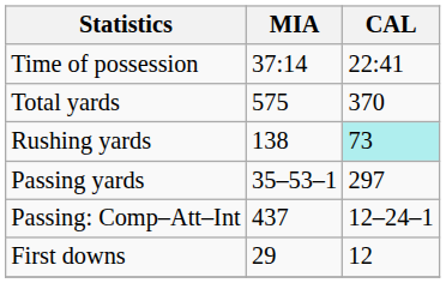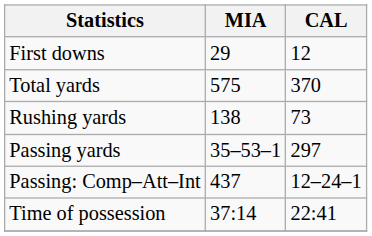rows swapped: First downs <-> Time of possession
Rushing yards | CAL: paleturquoise background -> no background
